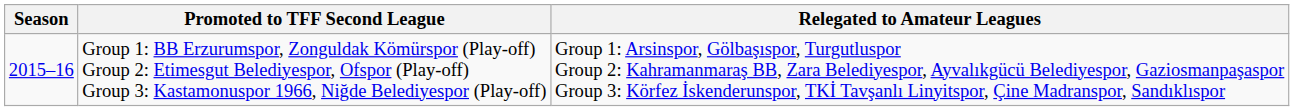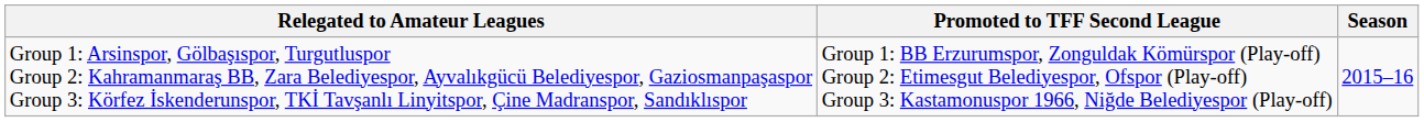columns swapped: Season <-> Relegated to Amateur Leagues
